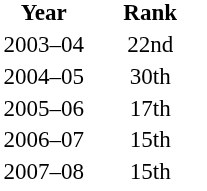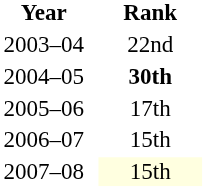2004–05 | Rank: normal -> bold
2007–08 | Rank: no background -> lightyellow background
